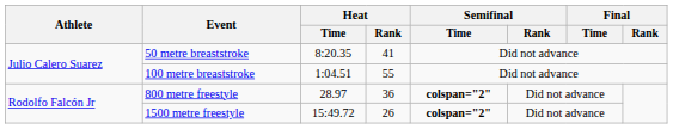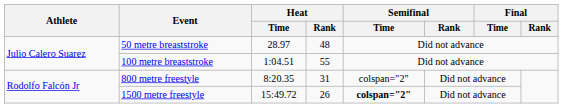50 metre breaststroke | Heat / Time: 8:20.35 -> 28.97
50 metre breaststroke | Heat / Rank: 41 -> 48
800 metre freestyle | Heat / Time: 28.97 -> 8:20.35
800 metre freestyle | Heat / Rank: 36 -> 31
800 metre freestyle | Semifinal / Time: bold -> normal
